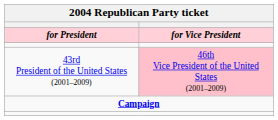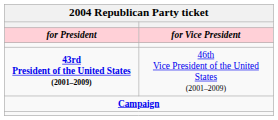43rd President of the United States (2001–2009) | column 1: normal -> bold
43rd President of the United States (2001–2009) | column 2: pink background -> no background
